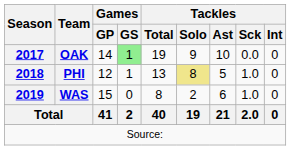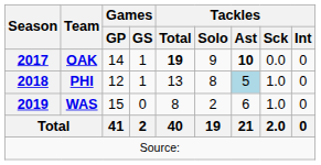OAK | Games / GS: lightgreen background -> no background
OAK | Tackles / Total: normal -> bold
OAK | Tackles / Ast: normal -> bold
PHI | Tackles / Solo: khaki background -> no background
PHI | Tackles / Ast: no background -> lightblue background
